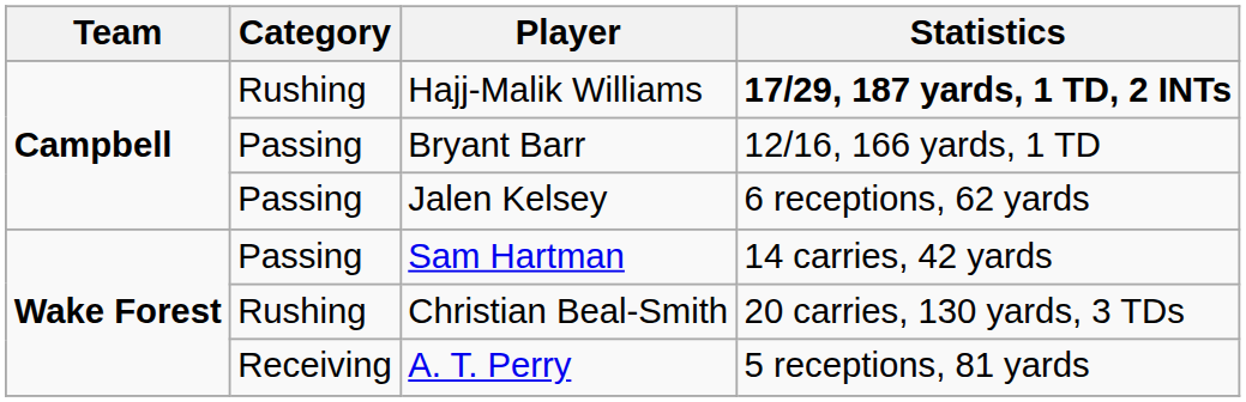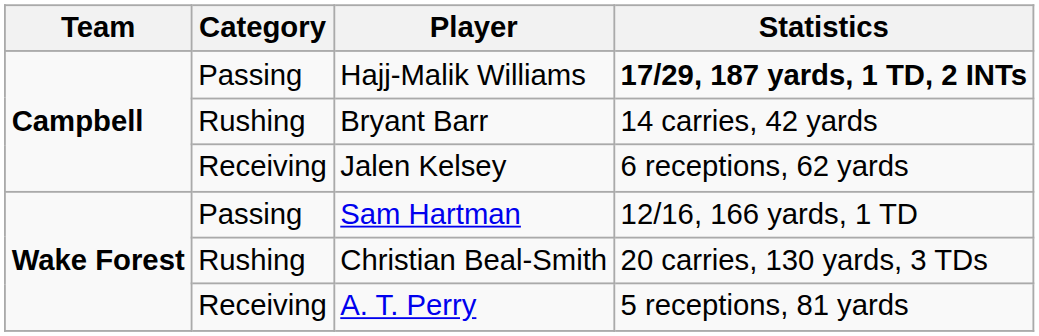Hajj-Malik Williams | Category: Rushing -> Passing
Bryant Barr | Category: Passing -> Rushing
Bryant Barr | Statistics: 12/16, 166 yards, 1 TD -> 14 carries, 42 yards
Jalen Kelsey | Category: Passing -> Receiving
Sam Hartman | Statistics: 14 carries, 42 yards -> 12/16, 166 yards, 1 TD
